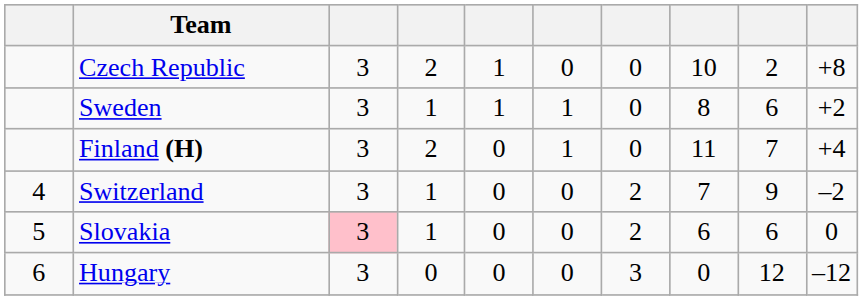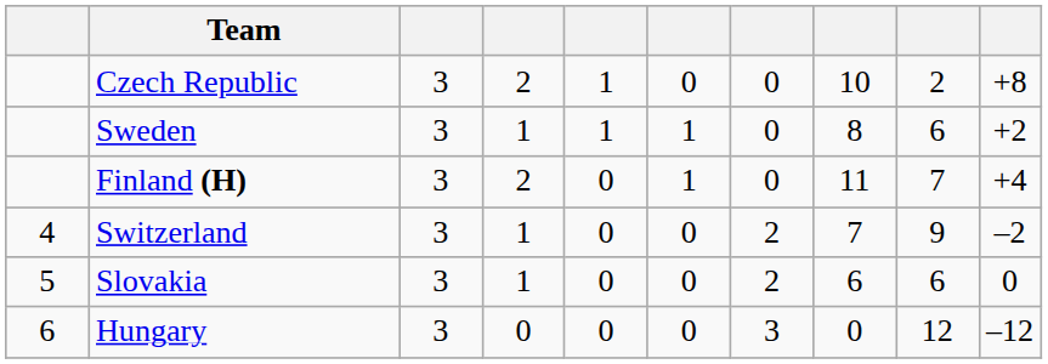Slovakia | column 3: pink background -> no background
